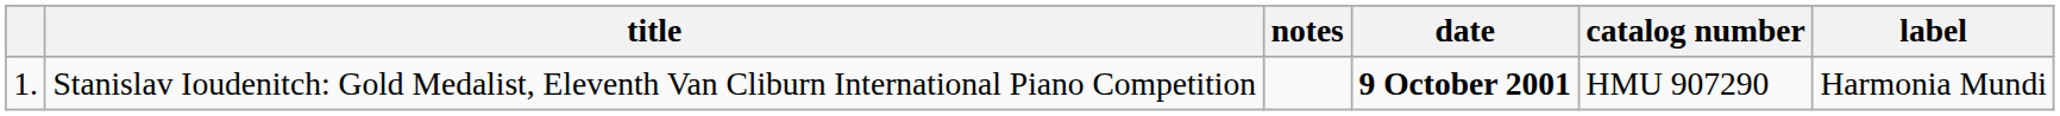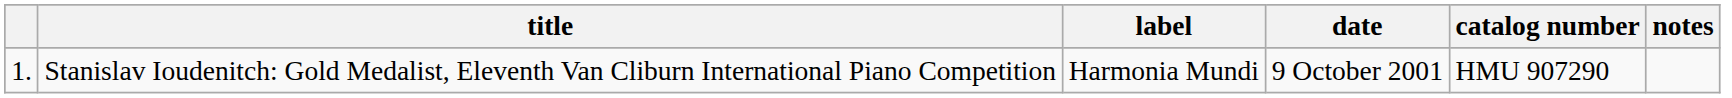columns swapped: label <-> notes
row 2 | date: bold -> normal
